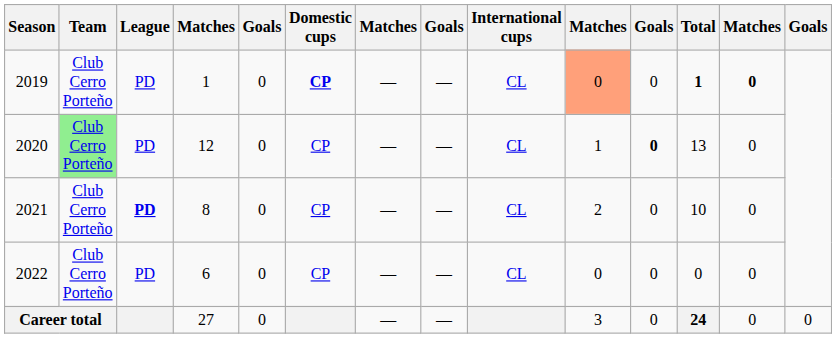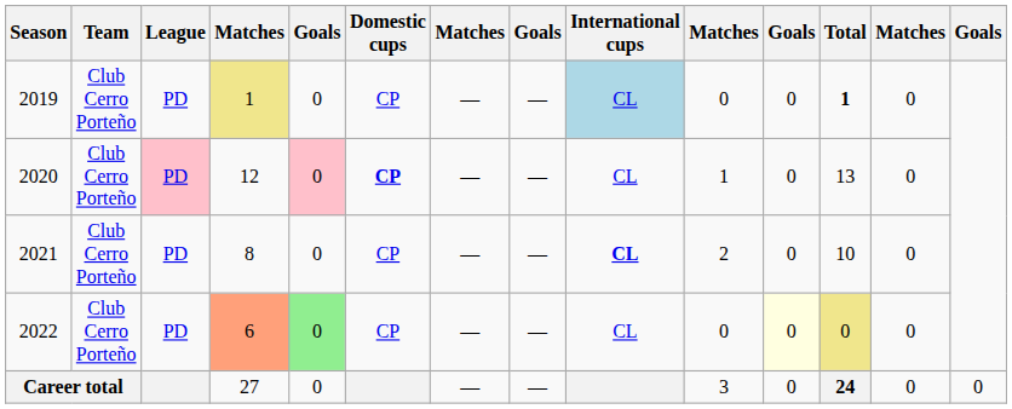2019 | column 4: no background -> khaki background
2019 | Domestic cups: bold -> normal
2019 | International cups: no background -> lightblue background
2019 | column 10: lightsalmon background -> no background
2019 | column 13: bold -> normal
2020 | Team: lightgreen background -> no background
2020 | League: no background -> pink background
2020 | column 5: no background -> pink background
2020 | Domestic cups: normal -> bold
2020 | column 11: bold -> normal
2021 | League: bold -> normal
2021 | International cups: normal -> bold
2022 | column 4: no background -> lightsalmon background
2022 | column 5: no background -> lightgreen background
2022 | column 11: no background -> lightyellow background
2022 | Total: no background -> khaki background
